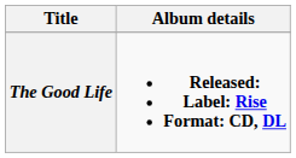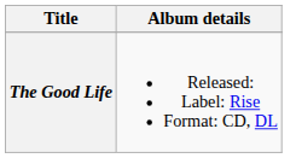The Good Life | Album details: bold -> normal
